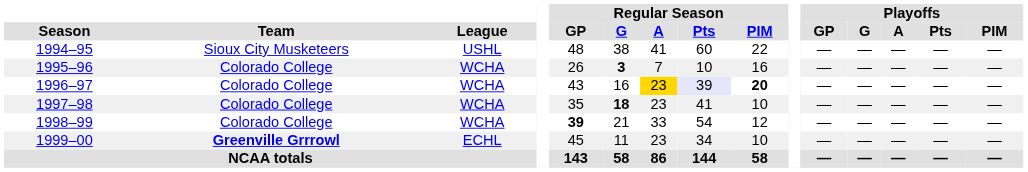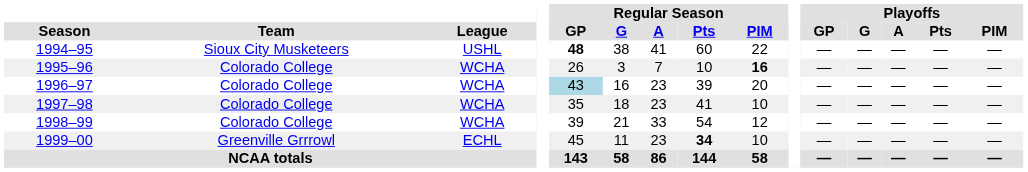1994–95 | Regular Season / GP: normal -> bold
1995–96 | Regular Season / G: bold -> normal
1995–96 | Regular Season / PIM: normal -> bold
1996–97 | Regular Season / GP: no background -> lightblue background
1996–97 | Regular Season / A: gold background -> no background
1996–97 | Regular Season / Pts: lavender background -> no background
1996–97 | Regular Season / PIM: bold -> normal
1997–98 | Regular Season / G: bold -> normal
1998–99 | Regular Season / GP: bold -> normal
1999–00 | Team: bold -> normal
1999–00 | Regular Season / Pts: normal -> bold
